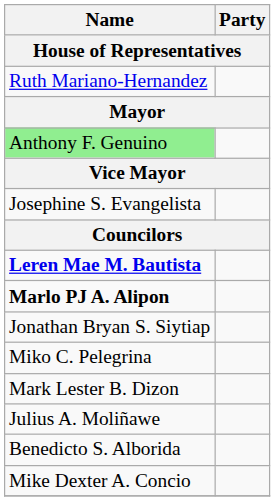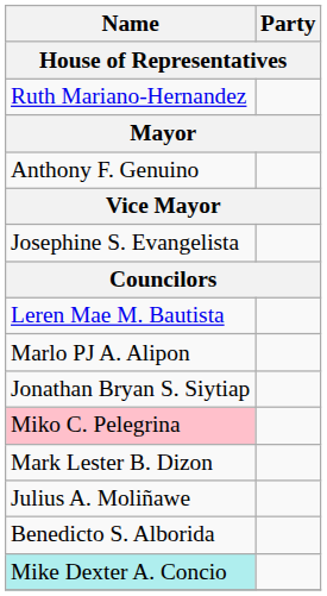Anthony F. Genuino | Name: lightgreen background -> no background
Leren Mae M. Bautista | Name: bold -> normal
Marlo PJ A. Alipon | Name: bold -> normal
Miko C. Pelegrina | Name: no background -> pink background
Mike Dexter A. Concio | Name: no background -> paleturquoise background
